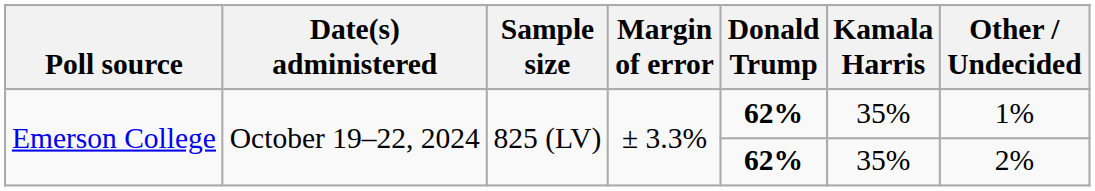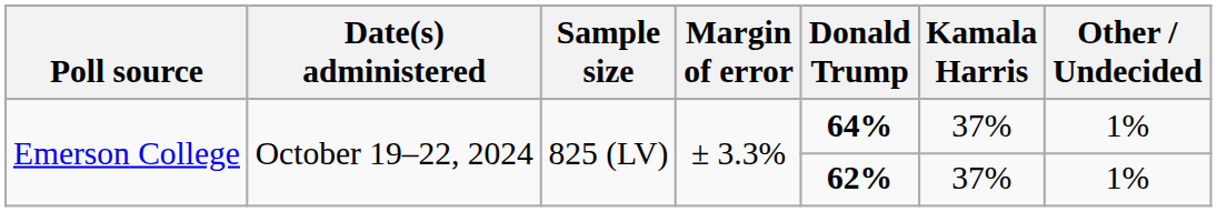row 2 | Donald Trump: 62% -> 64%
row 2 | Kamala Harris: 35% -> 37%
row 3 | Kamala Harris: 35% -> 37%
row 3 | Other / Undecided: 2% -> 1%
